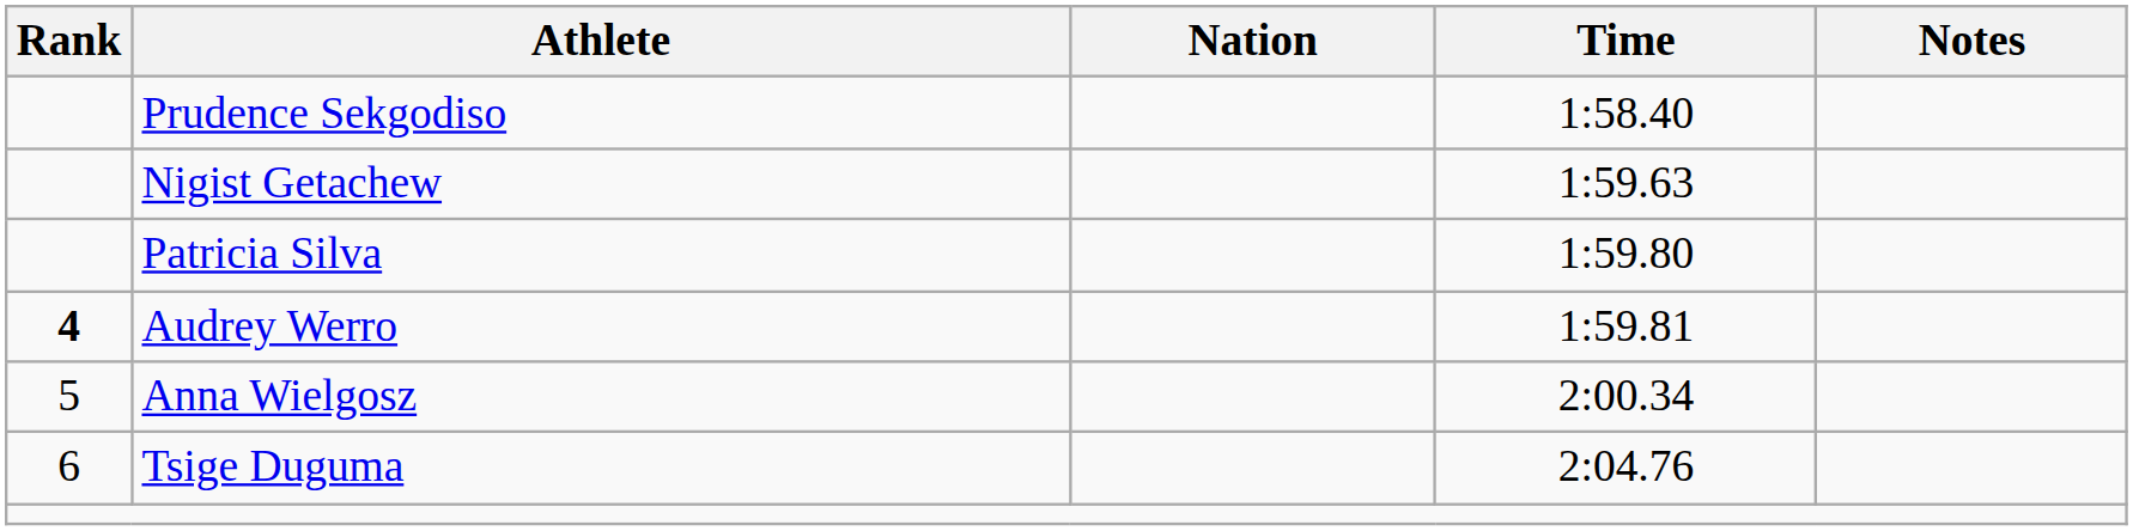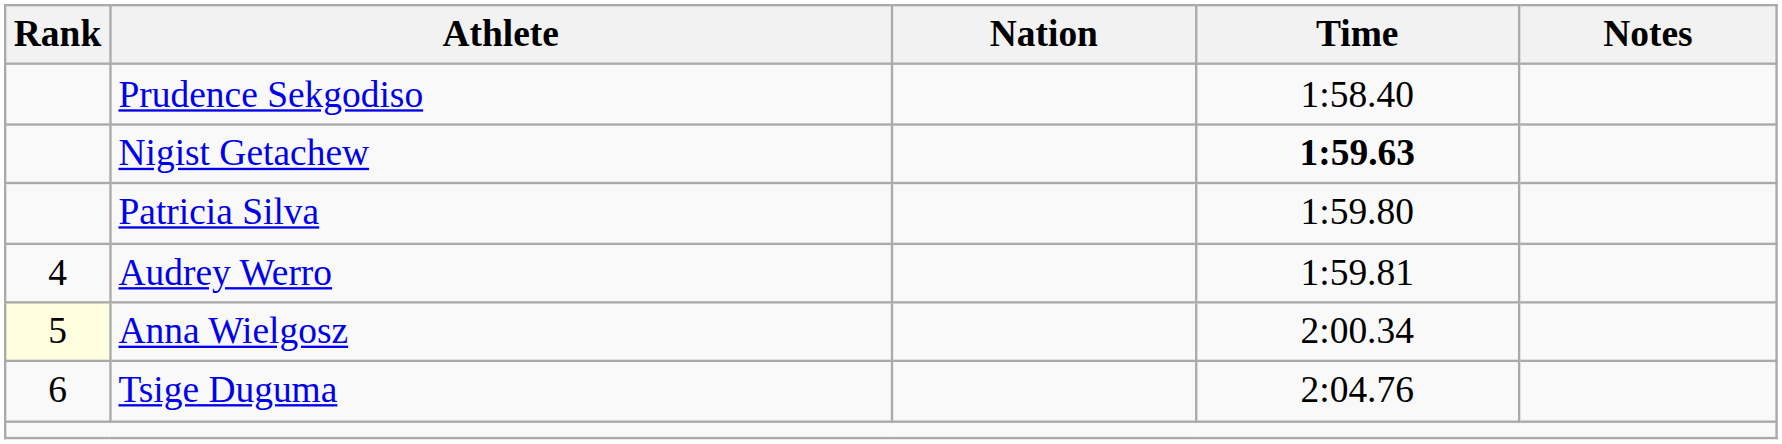Nigist Getachew | Time: normal -> bold
Audrey Werro | Rank: bold -> normal
Anna Wielgosz | Rank: no background -> lightyellow background
